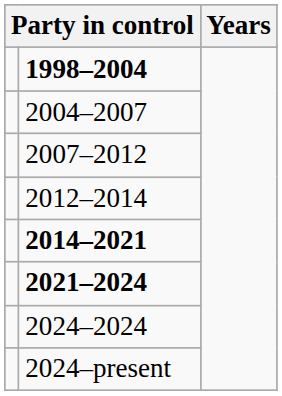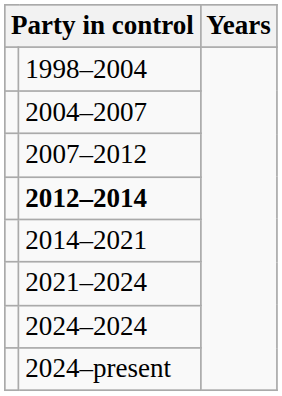1998–2004 | column 2: bold -> normal
2012–2014 | column 2: normal -> bold
2014–2021 | column 2: bold -> normal
2021–2024 | column 2: bold -> normal
